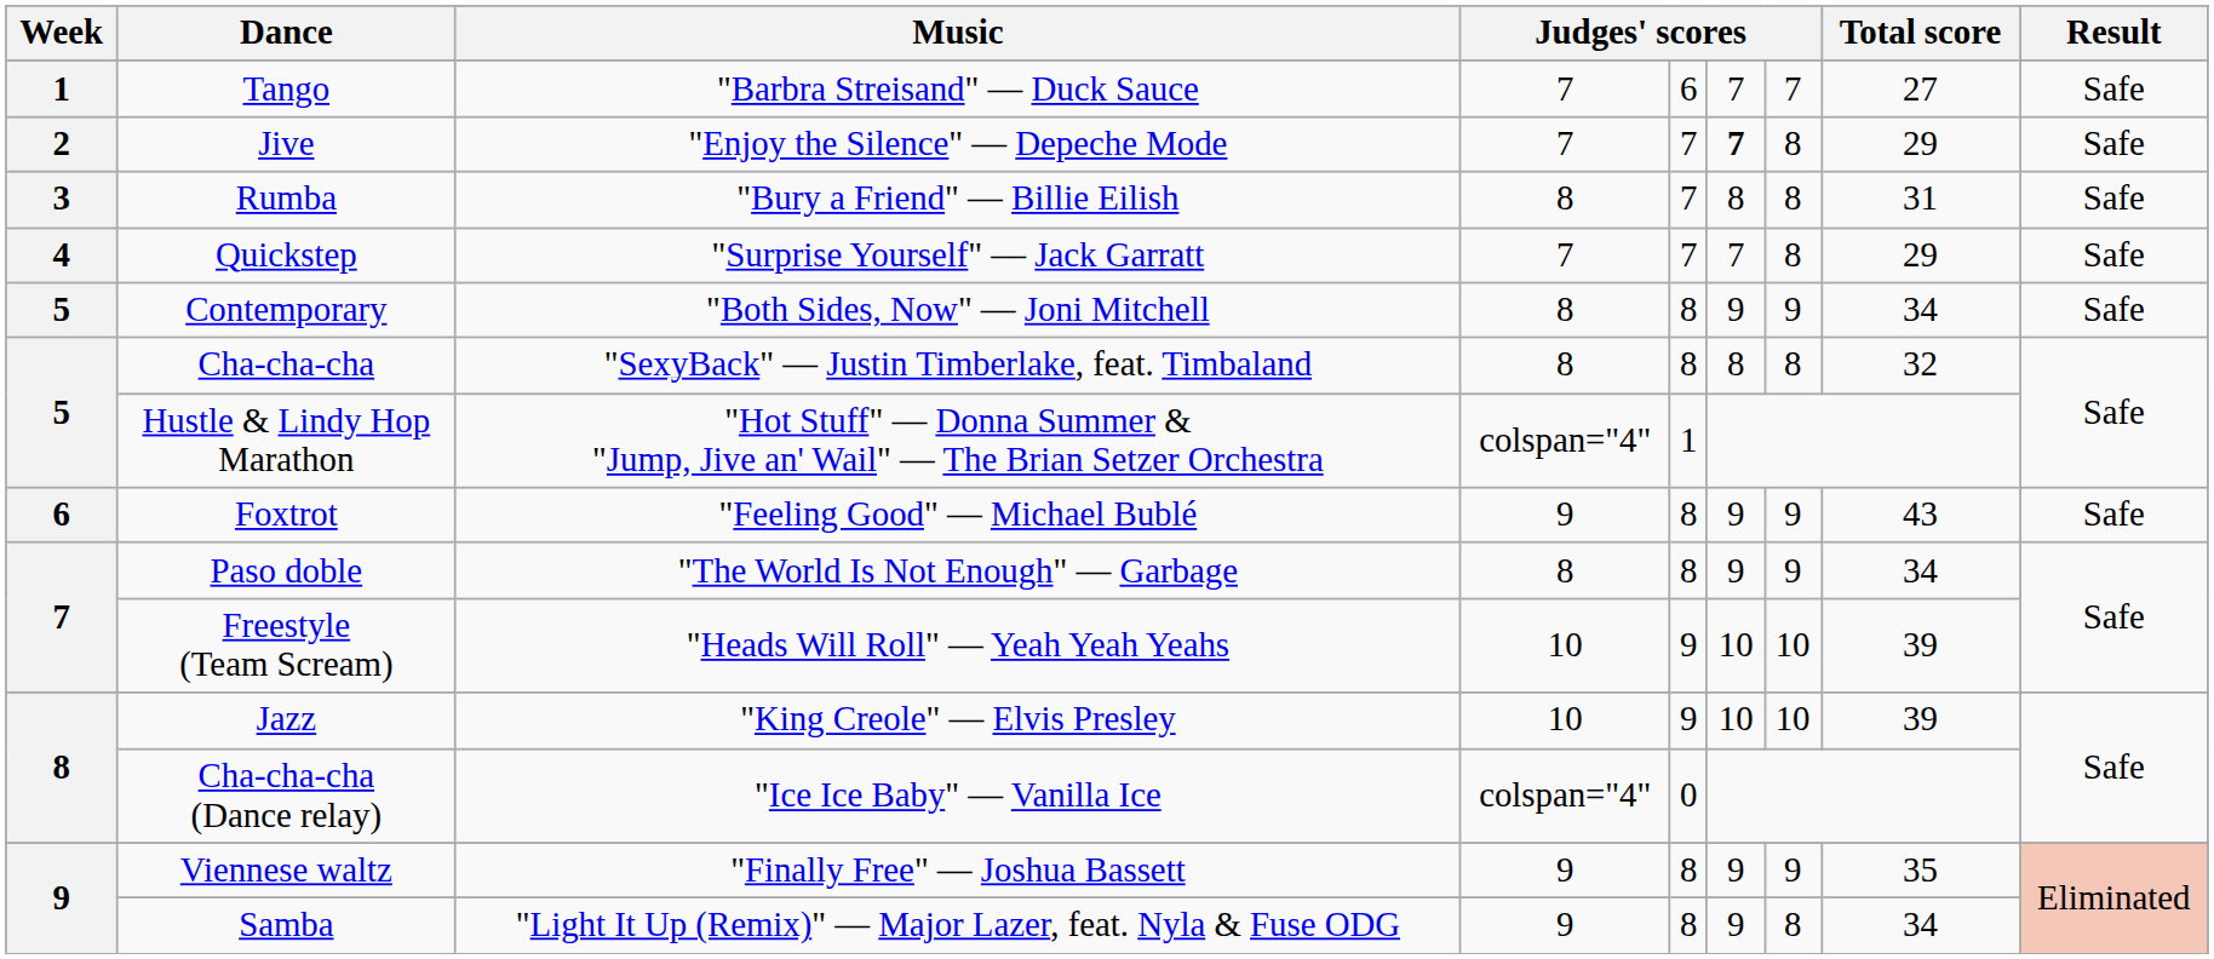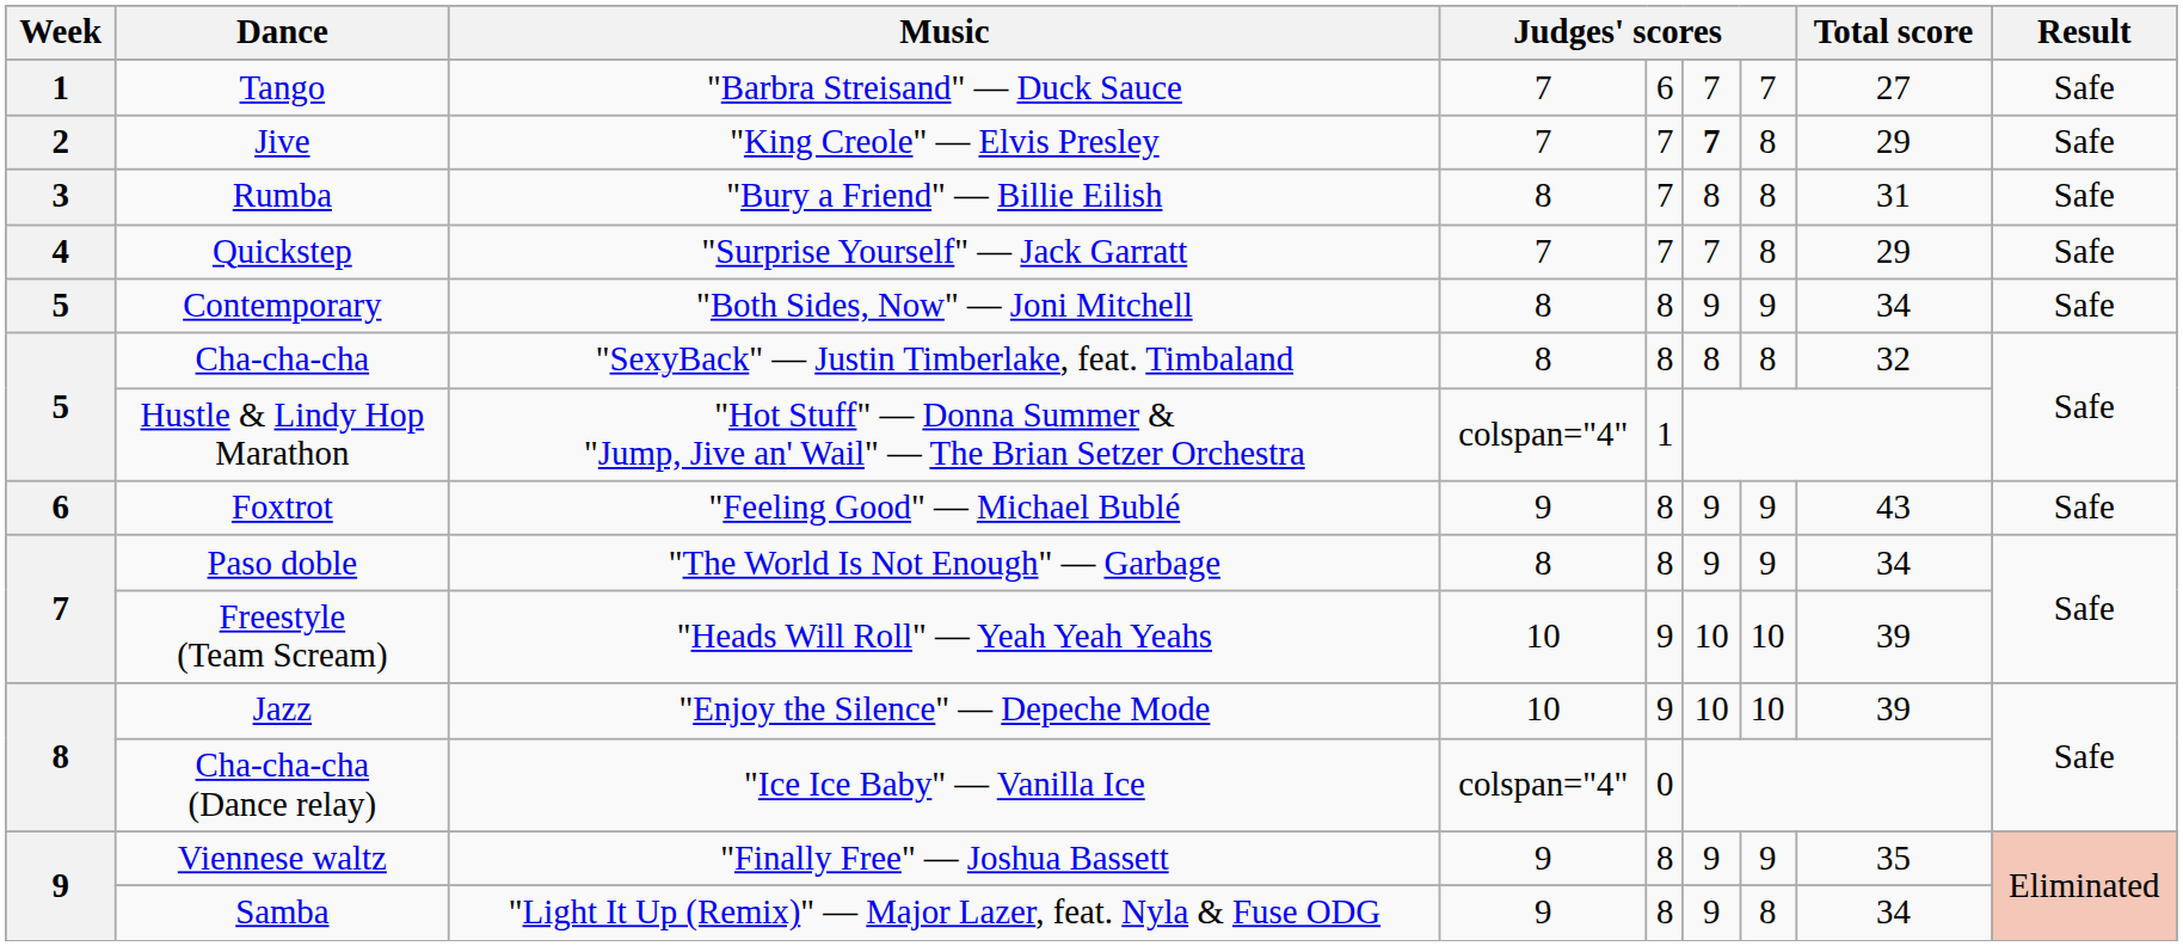Jive | Music: "Enjoy the Silence" — Depeche Mode -> "King Creole" — Elvis Presley
Jazz | Music: "King Creole" — Elvis Presley -> "Enjoy the Silence" — Depeche Mode
